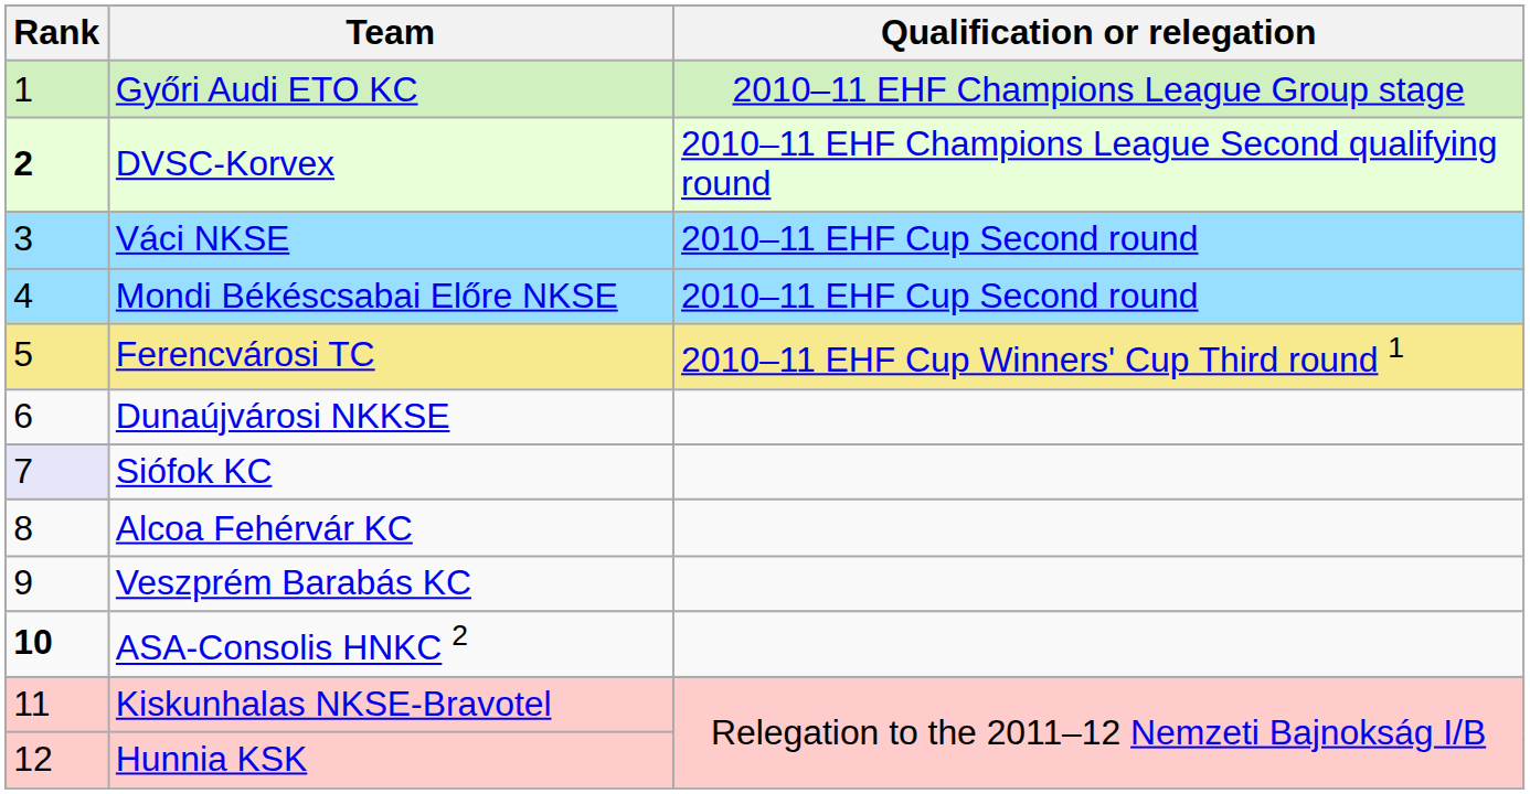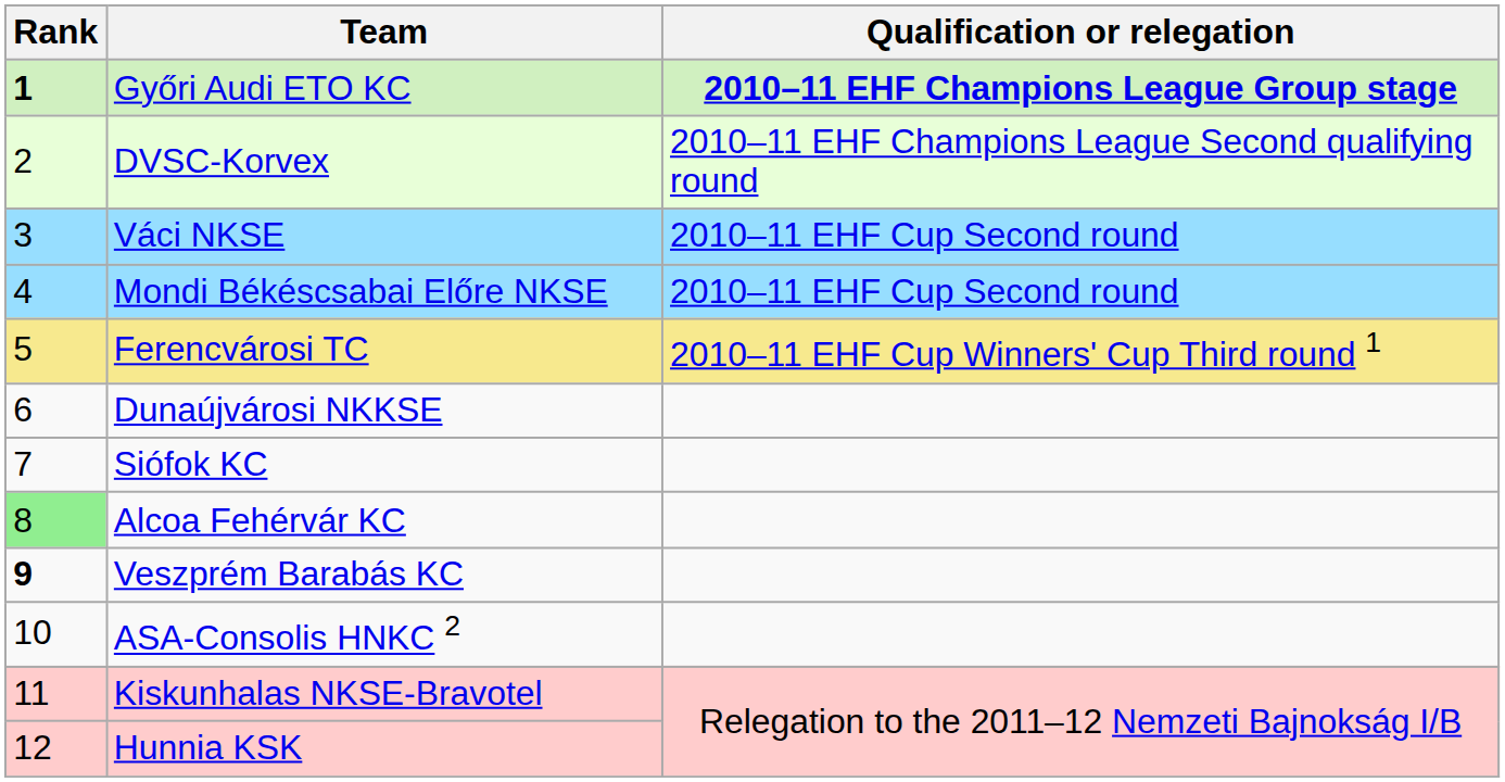Győri Audi ETO KC | Rank: normal -> bold
Győri Audi ETO KC | Qualification or relegation: normal -> bold
DVSC-Korvex | Rank: bold -> normal
Siófok KC | Rank: lavender background -> no background
Alcoa Fehérvár KC | Rank: no background -> lightgreen background
Veszprém Barabás KC | Rank: normal -> bold
ASA-Consolis HNKC 2 | Rank: bold -> normal
